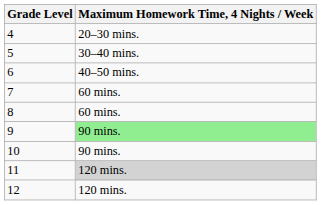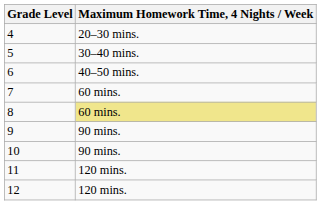8 | Maximum Homework Time, 4 Nights / Week: no background -> khaki background
9 | Maximum Homework Time, 4 Nights / Week: lightgreen background -> no background
11 | Maximum Homework Time, 4 Nights / Week: lightgrey background -> no background
